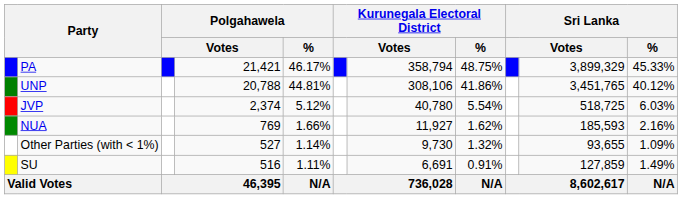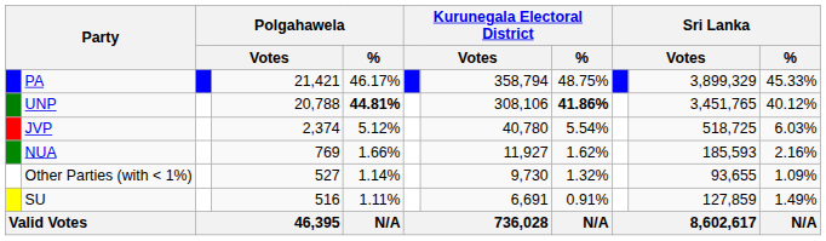UNP | Polgahawela / %: normal -> bold
UNP | Kurunegala Electoral District / %: normal -> bold
